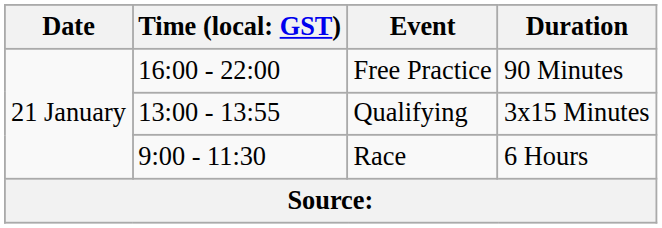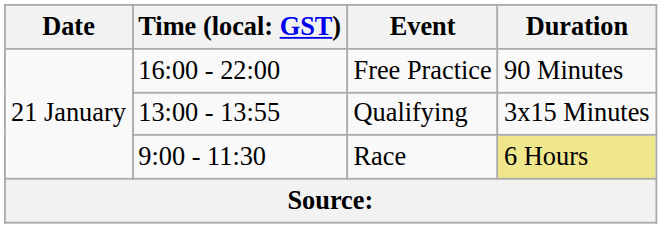Race | Duration: no background -> khaki background
